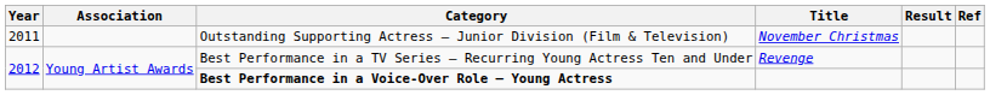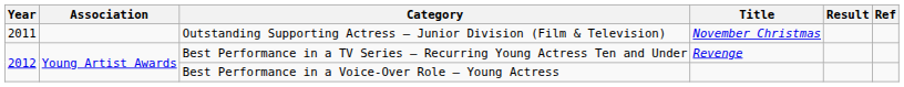Best Performance in a Voice-Over Role – Young Actress | Category: bold -> normal
